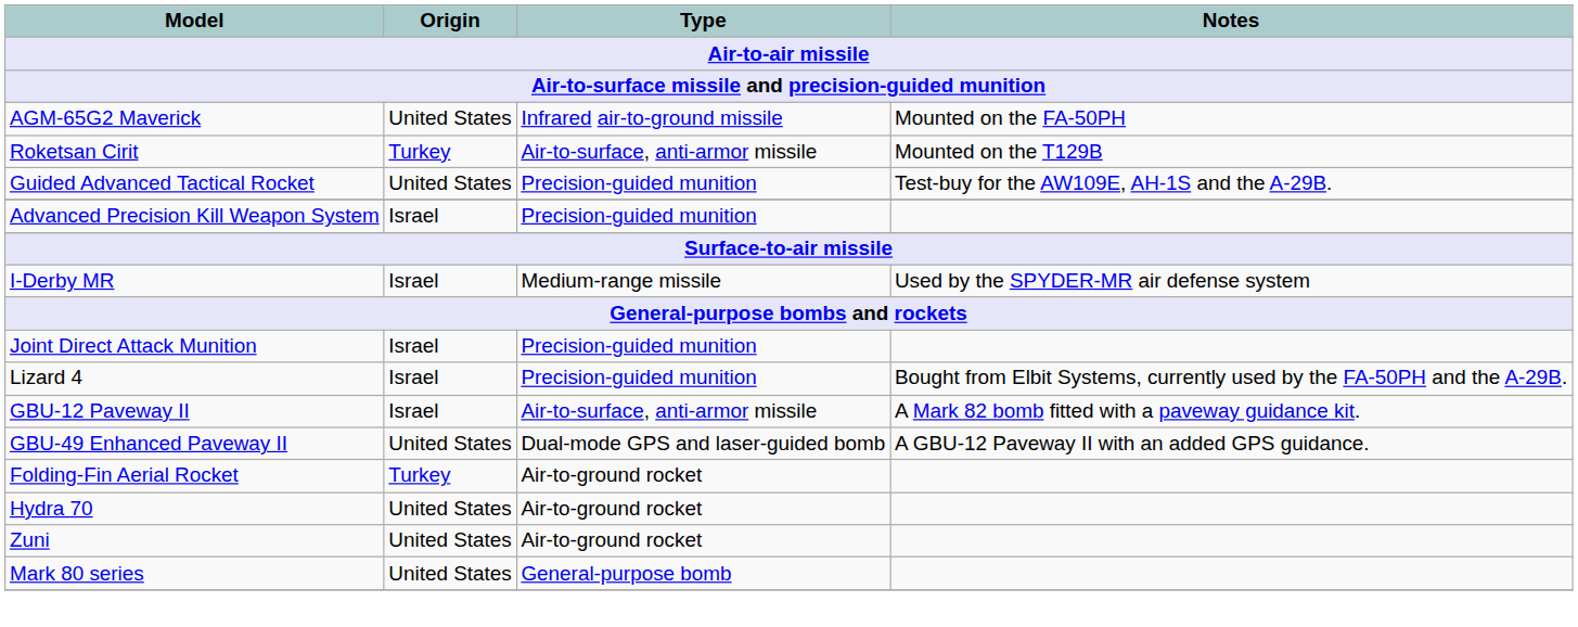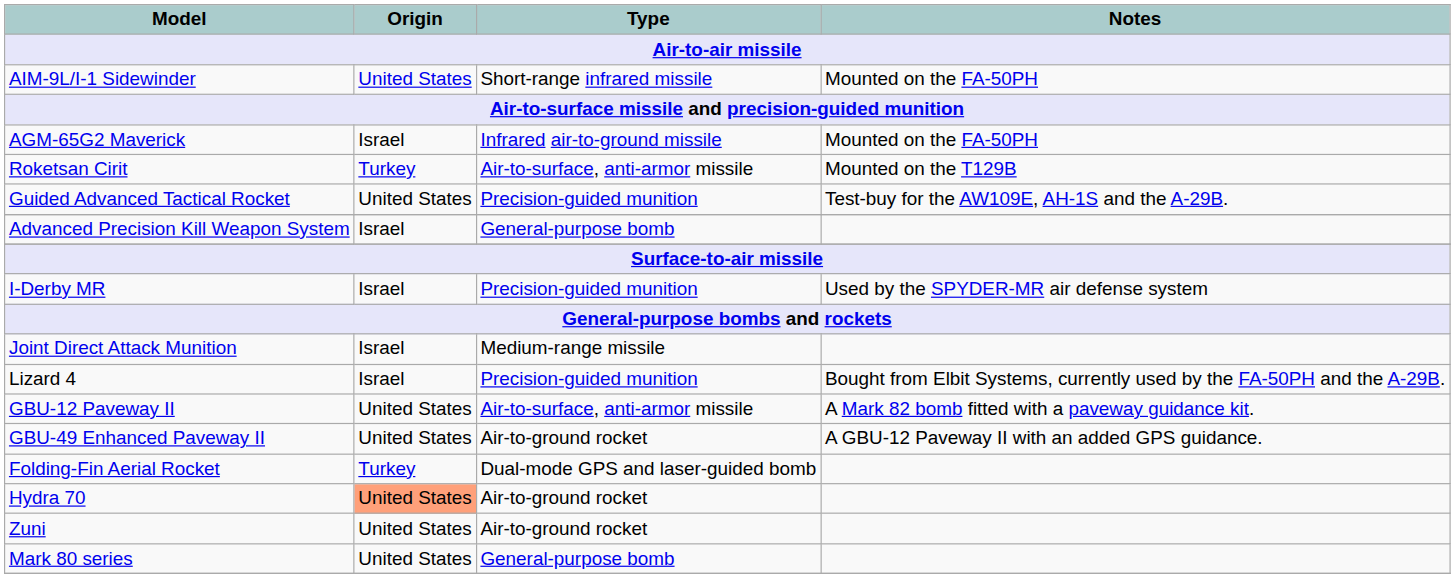+ row: AIM-9L/I-1 Sidewinder | United States | Short-range infrared missile | Mounted on the FA-50PH
AGM-65G2 Maverick | Origin: United States -> Israel
Advanced Precision Kill Weapon System | Type: Precision-guided munition -> General-purpose bomb
I-Derby MR | Type: Medium-range missile -> Precision-guided munition
Joint Direct Attack Munition | Type: Precision-guided munition -> Medium-range missile
GBU-12 Paveway II | Origin: Israel -> United States
GBU-49 Enhanced Paveway II | Type: Dual-mode GPS and laser-guided bomb -> Air-to-ground rocket
Folding-Fin Aerial Rocket | Type: Air-to-ground rocket -> Dual-mode GPS and laser-guided bomb
Hydra 70 | Origin: no background -> lightsalmon background
